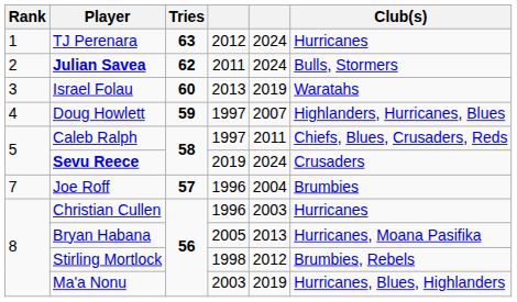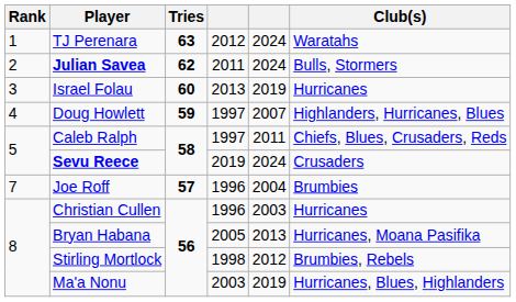TJ Perenara | Club(s): Hurricanes -> Waratahs
Israel Folau | Club(s): Waratahs -> Hurricanes
